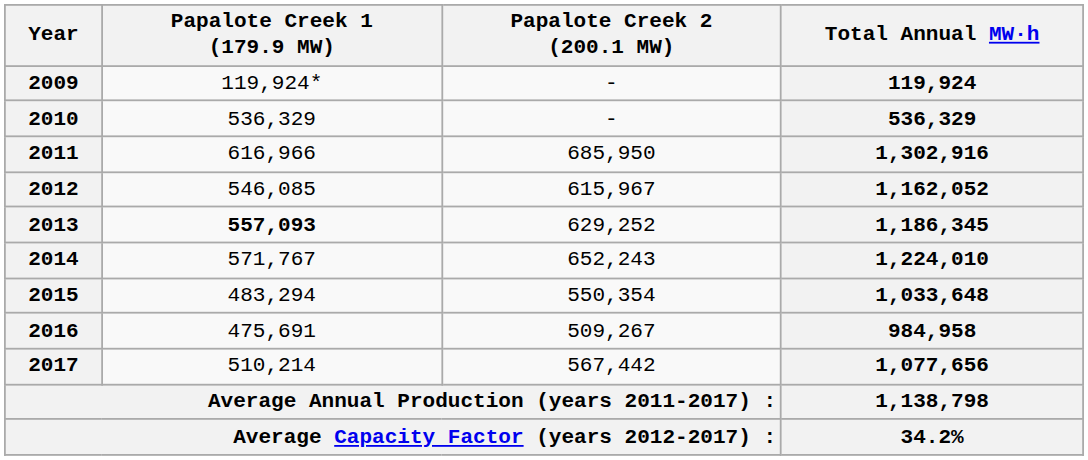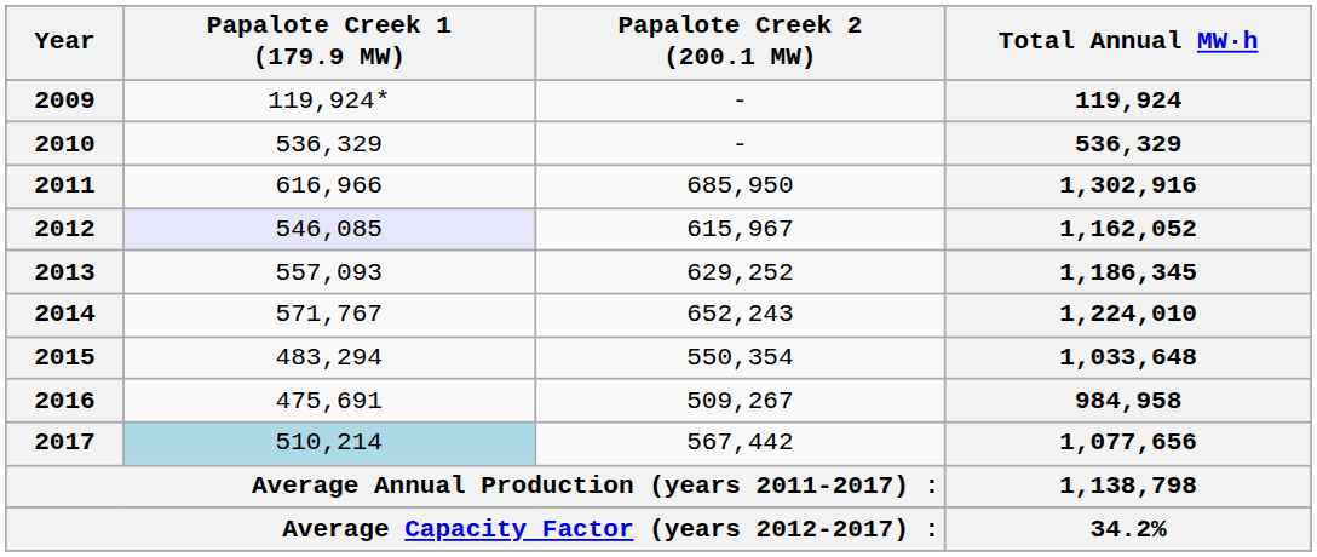2012 | Papalote Creek 1 (179.9 MW): no background -> lavender background
2013 | Papalote Creek 1 (179.9 MW): bold -> normal
2017 | Papalote Creek 1 (179.9 MW): no background -> lightblue background
